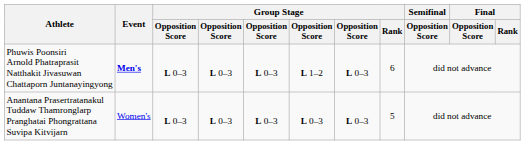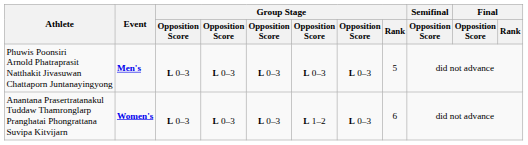row 3 | column 6: L 1–2 -> L 0–3
row 3 | Group Stage / Rank: 6 -> 5
row 4 | Event: normal -> bold
row 4 | column 6: L 0–3 -> L 1–2
row 4 | Group Stage / Rank: 5 -> 6
